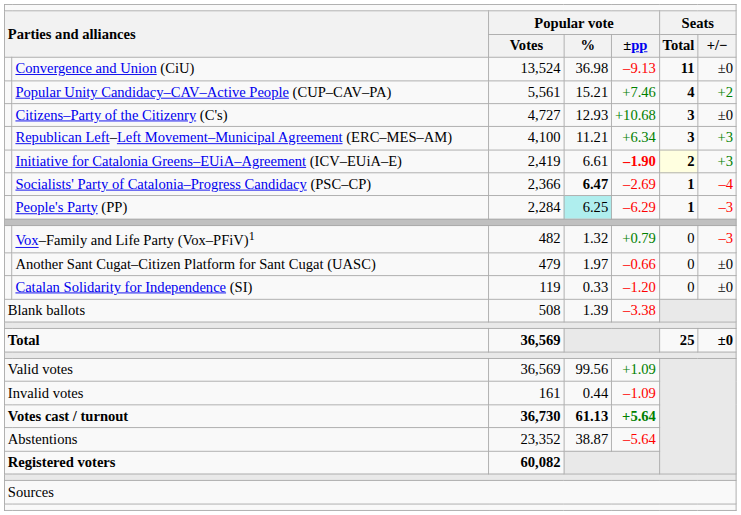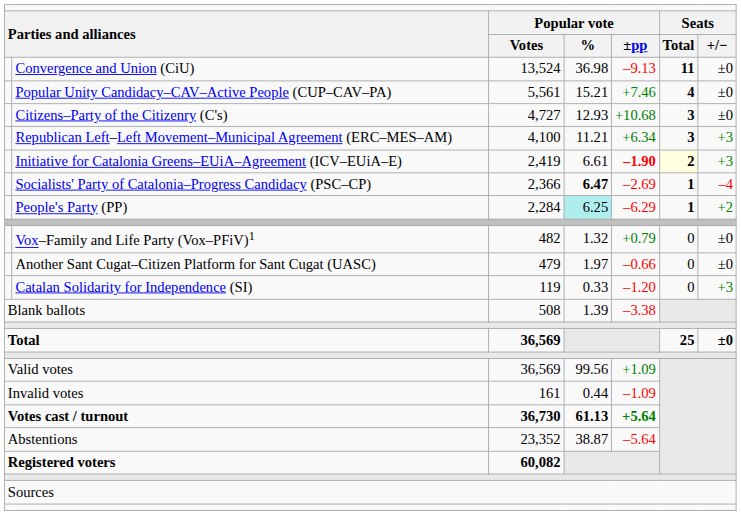Popular Unity Candidacy–CAV–Active People (CUP–CAV–PA) | column 7: +2 -> ±0
People's Party (PP) | column 7: –3 -> +2
Vox–Family and Life Party (Vox–PFiV)1 | column 7: –3 -> ±0
Catalan Solidarity for Independence (SI) | column 7: ±0 -> +3
